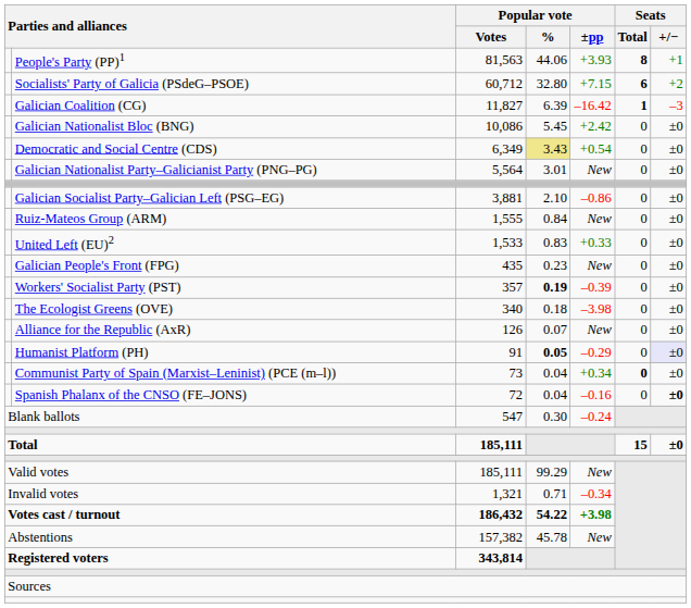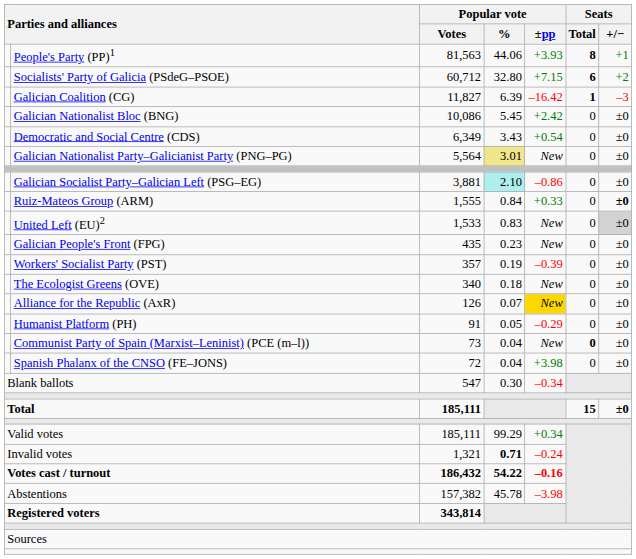Democratic and Social Centre (CDS) | Popular vote / %: khaki background -> no background
Galician Nationalist Party–Galicianist Party (PNG–PG) | Popular vote / %: no background -> khaki background
Galician Socialist Party–Galician Left (PSG–EG) | Popular vote / %: no background -> paleturquoise background
Ruiz-Mateos Group (ARM) | Popular vote / ±pp: New -> +0.33
Ruiz-Mateos Group (ARM) | Seats / +/−: normal -> bold
United Left (EU)2 | Popular vote / ±pp: +0.33 -> New
United Left (EU)2 | Seats / +/−: no background -> lightgrey background
Workers' Socialist Party (PST) | Popular vote / %: bold -> normal
The Ecologist Greens (OVE) | Popular vote / ±pp: –3.98 -> New
Alliance for the Republic (AxR) | Popular vote / ±pp: no background -> gold background
Humanist Platform (PH) | Popular vote / %: bold -> normal
Humanist Platform (PH) | Seats / +/−: lavender background -> no background
Communist Party of Spain (Marxist–Leninist) (PCE (m–l)) | Popular vote / ±pp: +0.34 -> New
Spanish Phalanx of the CNSO (FE–JONS) | Popular vote / ±pp: –0.16 -> +3.98
Spanish Phalanx of the CNSO (FE–JONS) | Seats / +/−: bold -> normal
Blank ballots | Popular vote / ±pp: –0.24 -> –0.34
Valid votes | Popular vote / ±pp: New -> +0.34
Invalid votes | Popular vote / %: normal -> bold
Invalid votes | Popular vote / ±pp: –0.34 -> –0.24
Votes cast / turnout | Popular vote / ±pp: +3.98 -> –0.16
Abstentions | Popular vote / ±pp: New -> –3.98
